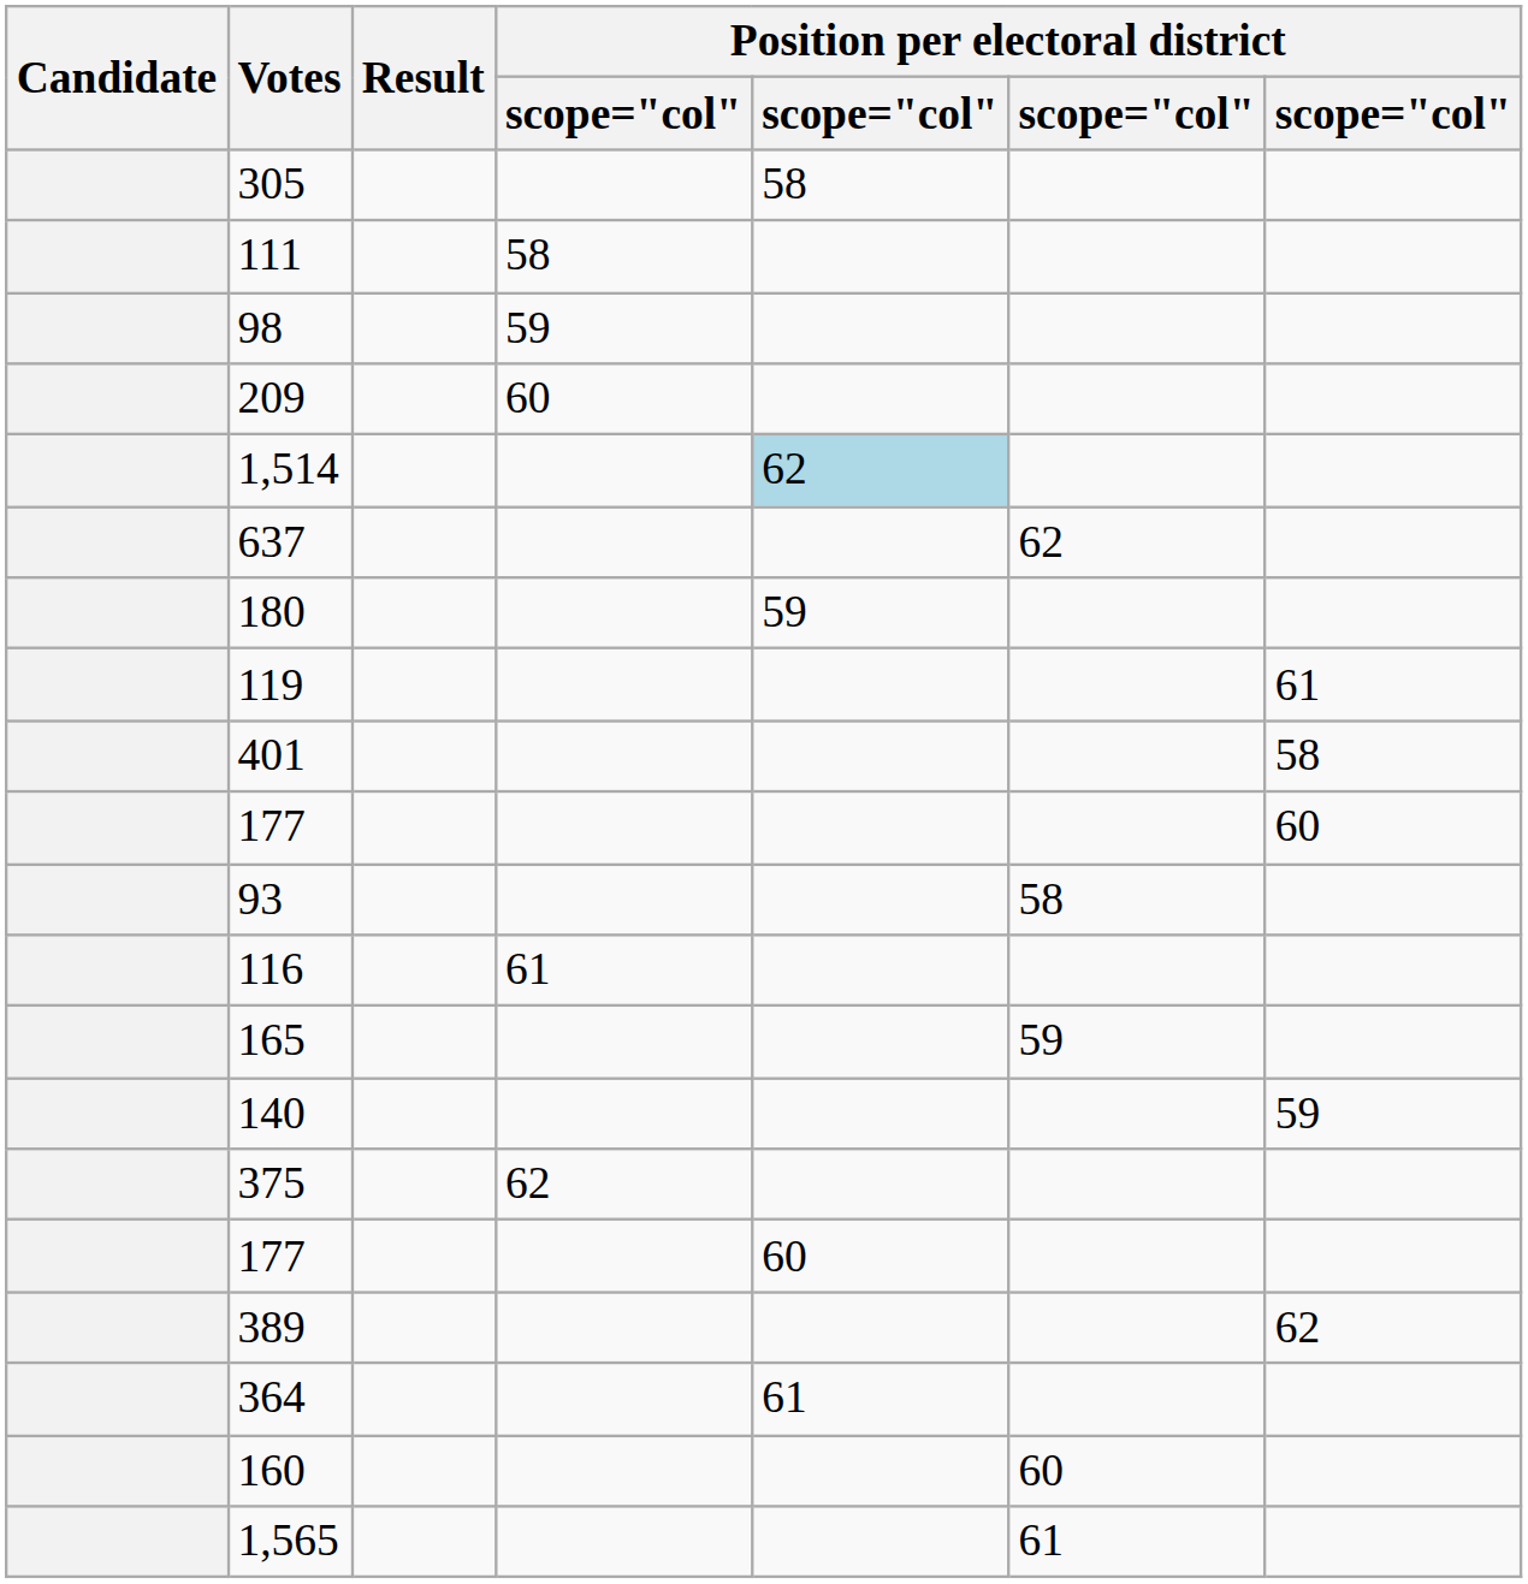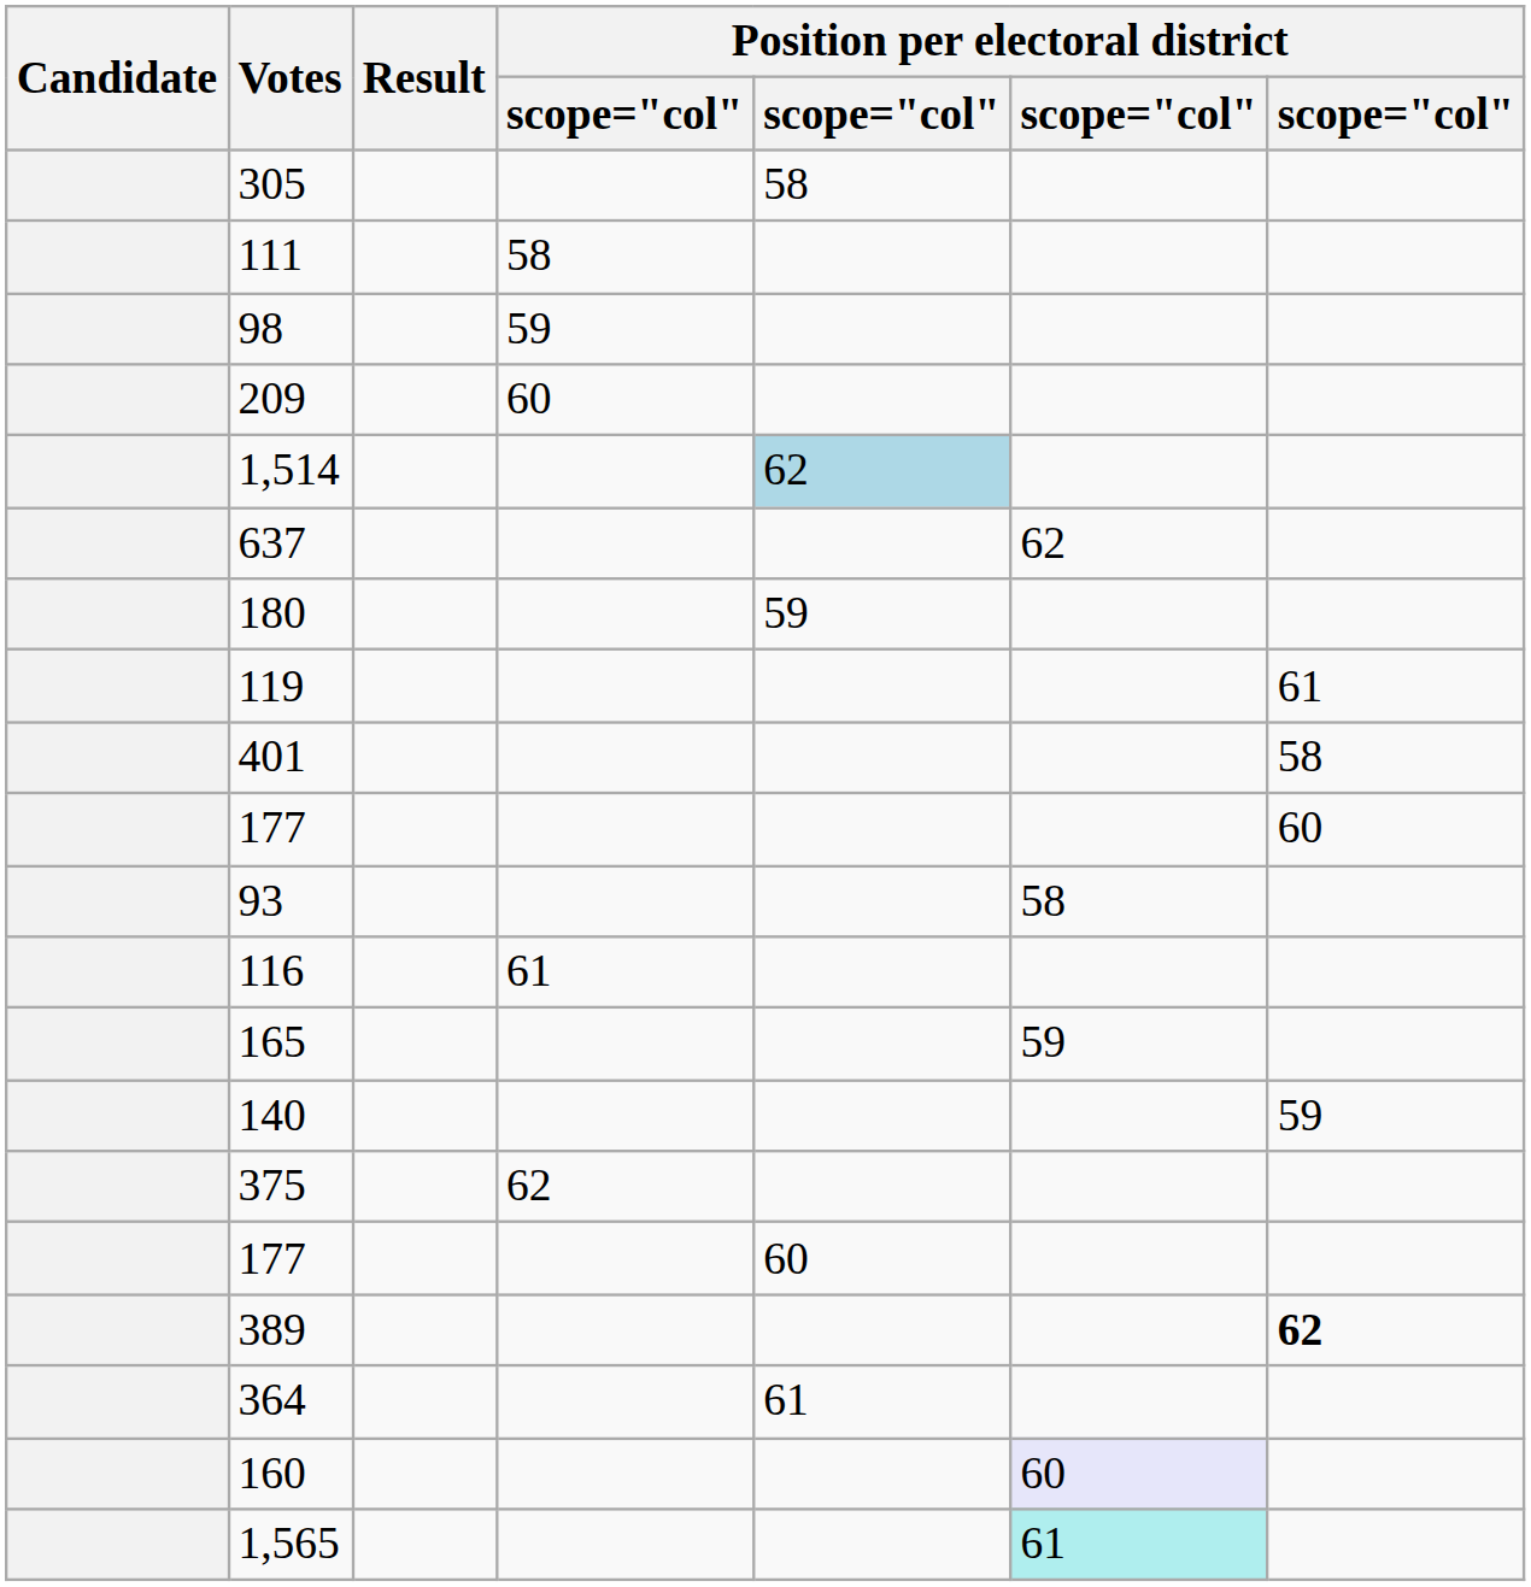389 | column 7: normal -> bold
160 | column 6: no background -> lavender background
1,565 | column 6: no background -> paleturquoise background
